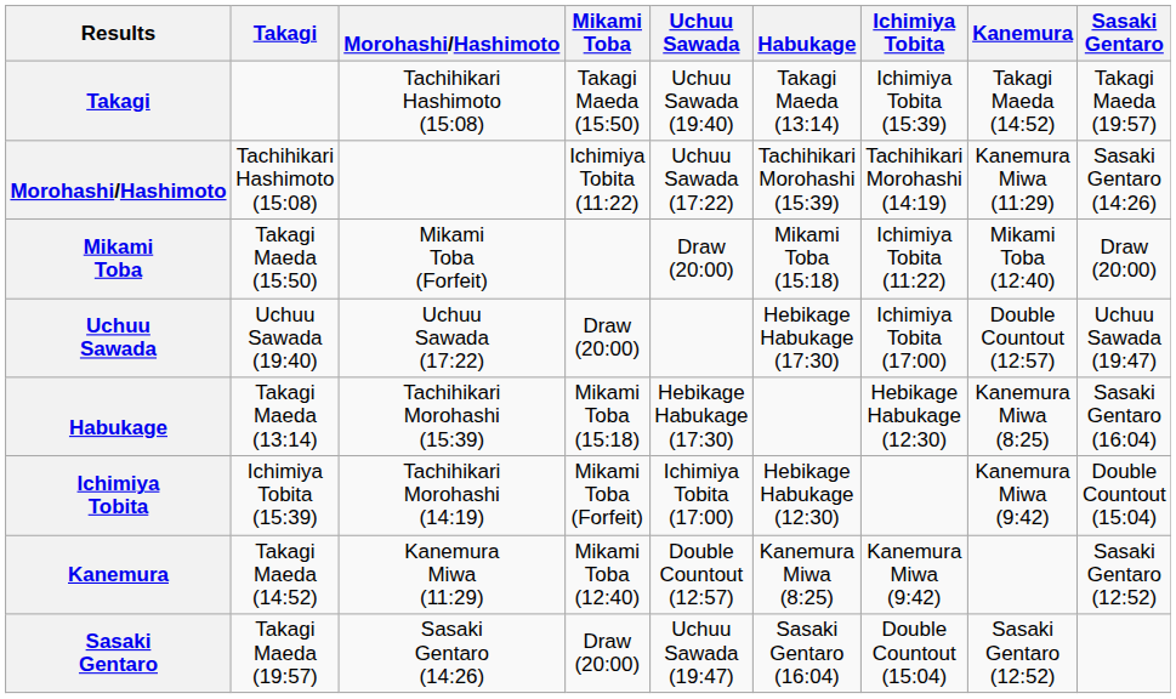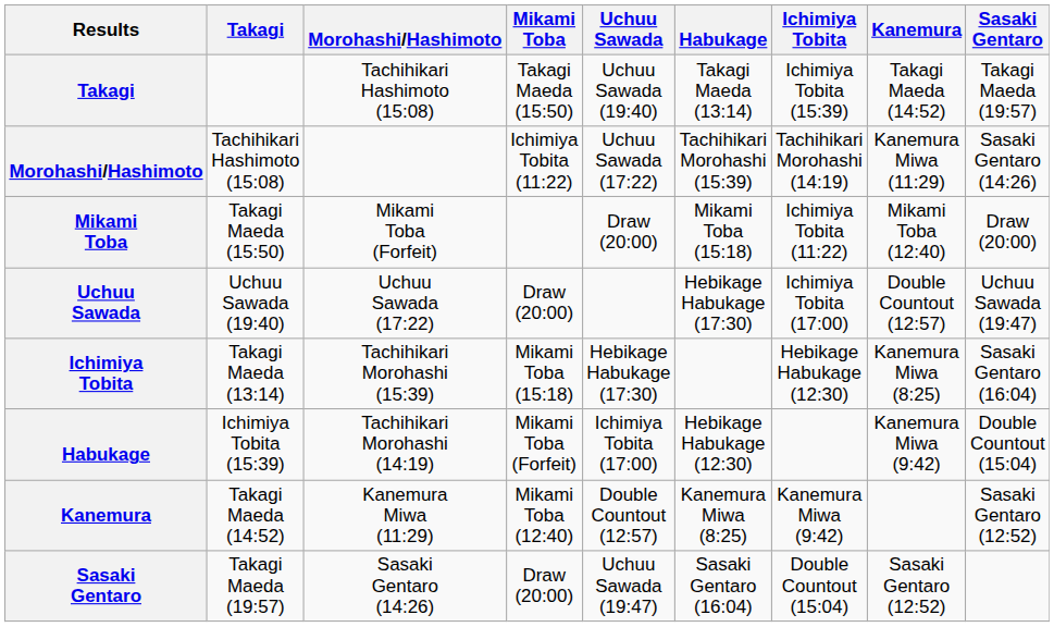row 6 | Results: Habukage -> Ichimiya Tobita
row 7 | Results: Ichimiya Tobita -> Habukage
